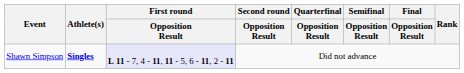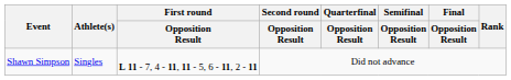Shawn Simpson | Athlete(s): bold -> normal
Shawn Simpson | First round / Opposition Result: lavender background -> no background
